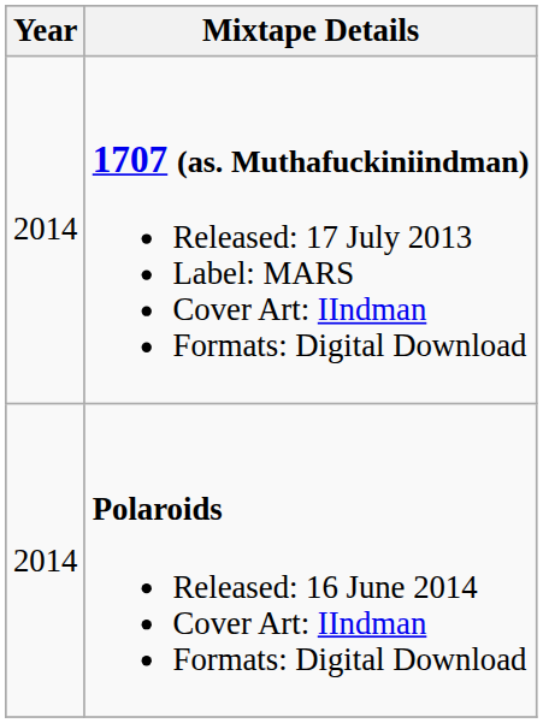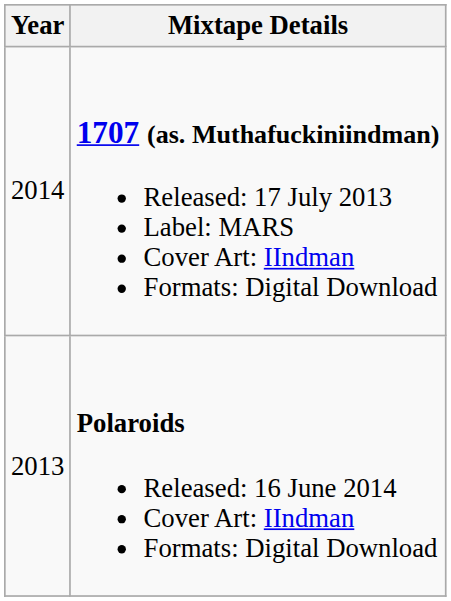row 3 | Year: 2014 -> 2013
